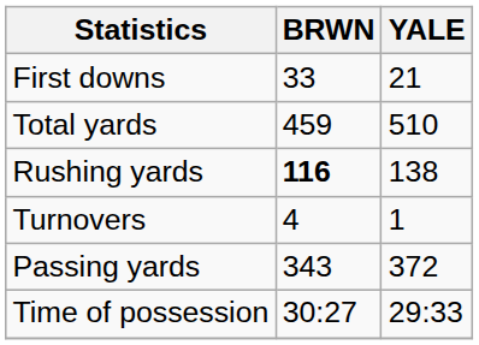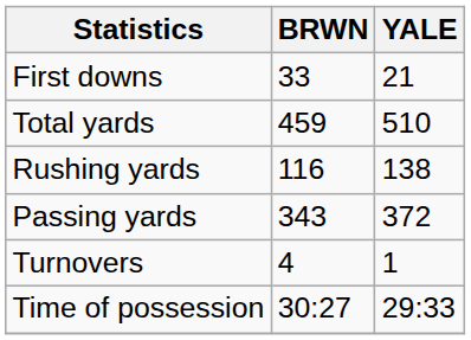Rushing yards | BRWN: bold -> normal
rows swapped: Passing yards <-> Turnovers
